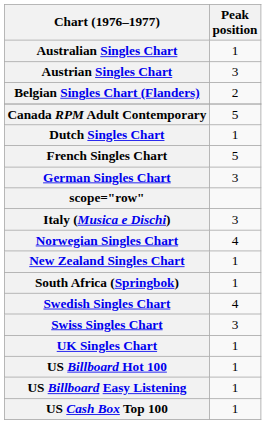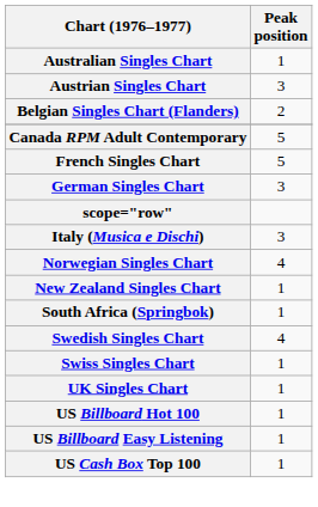- row: Dutch Singles Chart | 1
Swiss Singles Chart | Peak position: 3 -> 1
